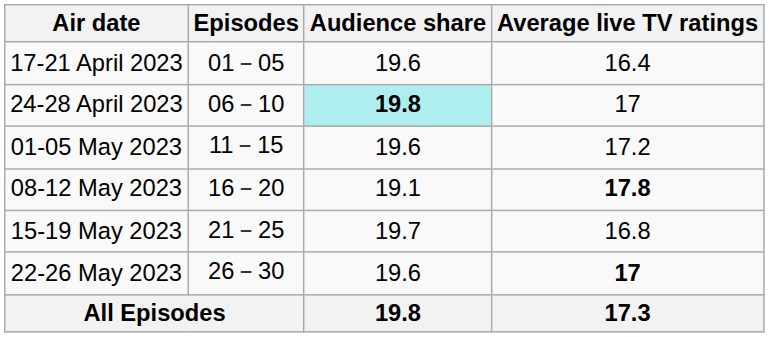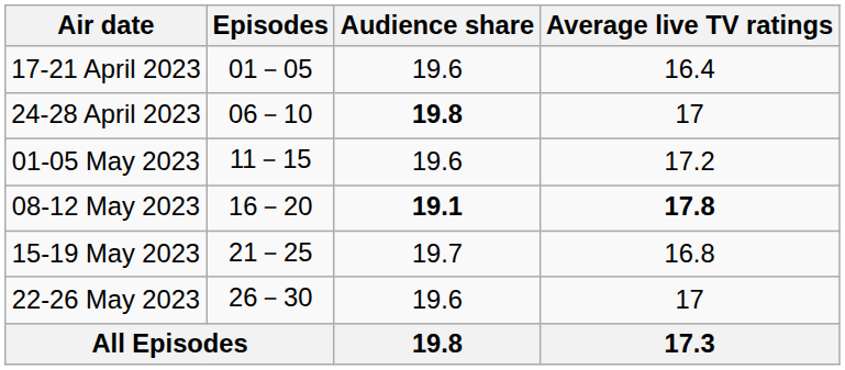24-28 April 2023 | Audience share: paleturquoise background -> no background
08-12 May 2023 | Audience share: normal -> bold
22-26 May 2023 | Average live TV ratings: bold -> normal
